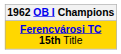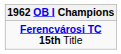row 2 | column 1: gold background -> no background
